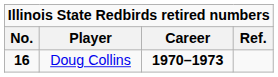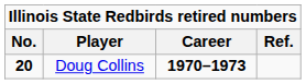Doug Collins | No.: 16 -> 20
